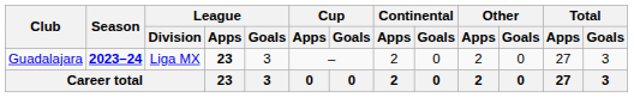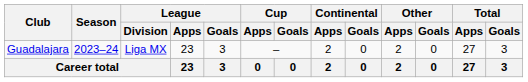Guadalajara | Season: bold -> normal
Guadalajara | League / Apps: bold -> normal
